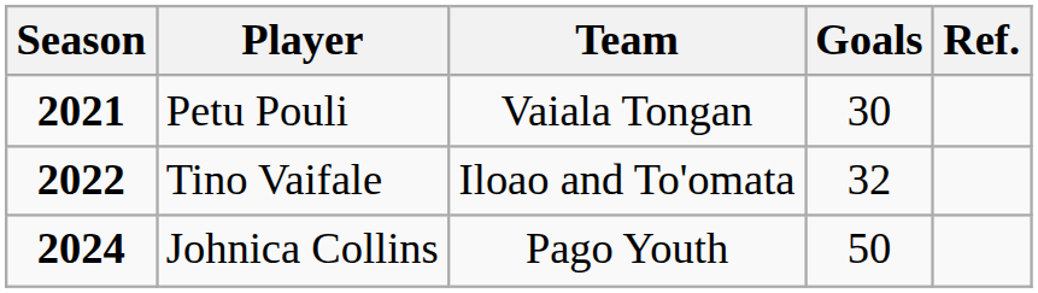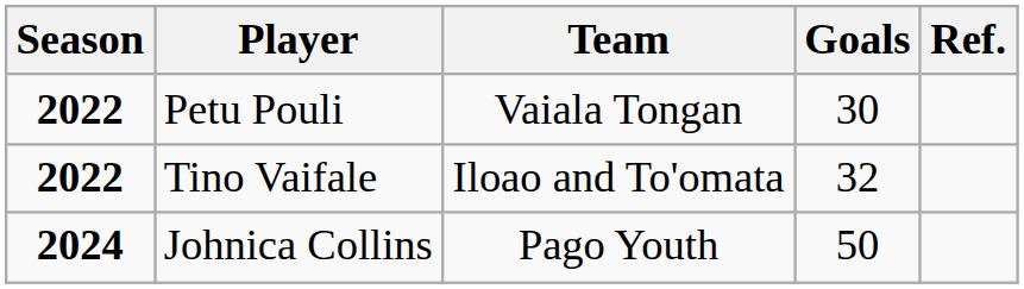Petu Pouli | Season: 2021 -> 2022
